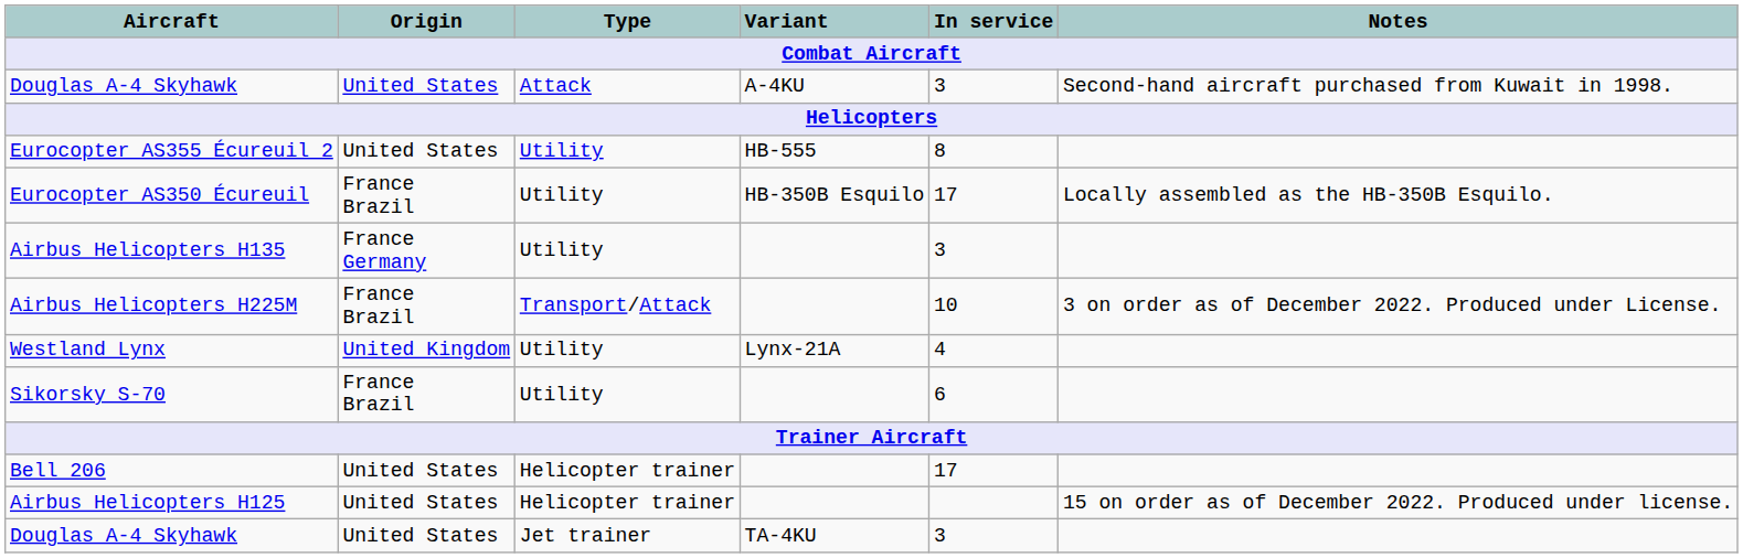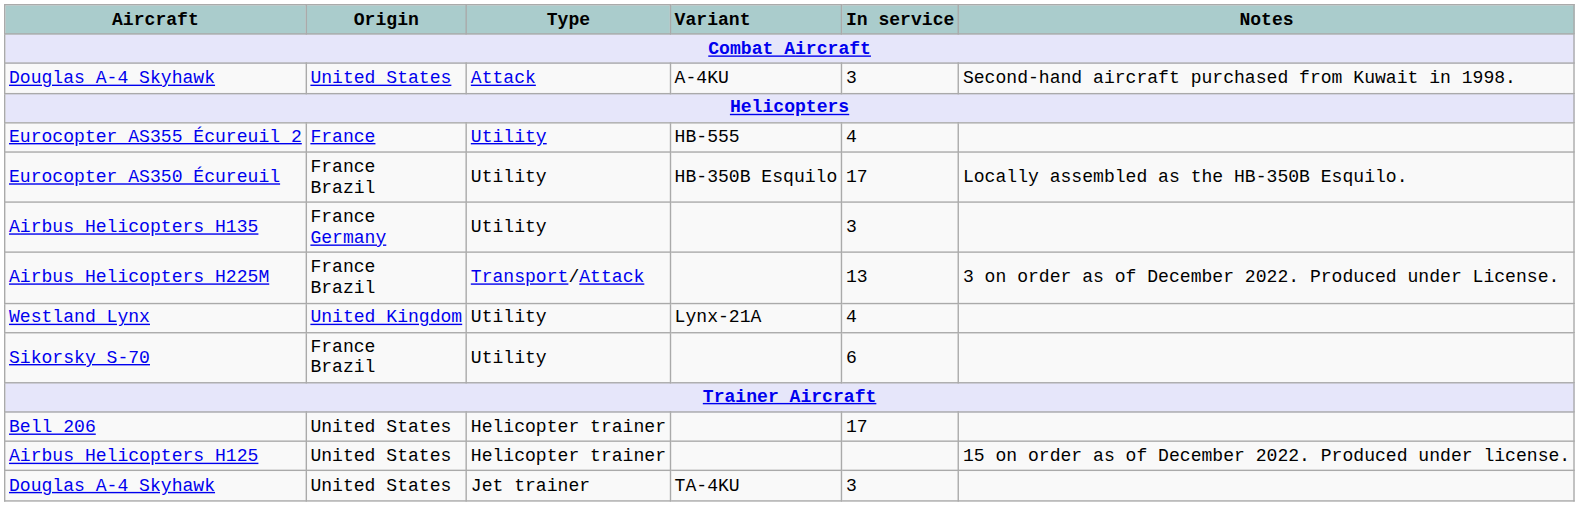Eurocopter AS355 Écureuil 2 | Origin: United States -> France
Eurocopter AS355 Écureuil 2 | In service: 8 -> 4
Airbus Helicopters H225M | In service: 10 -> 13
